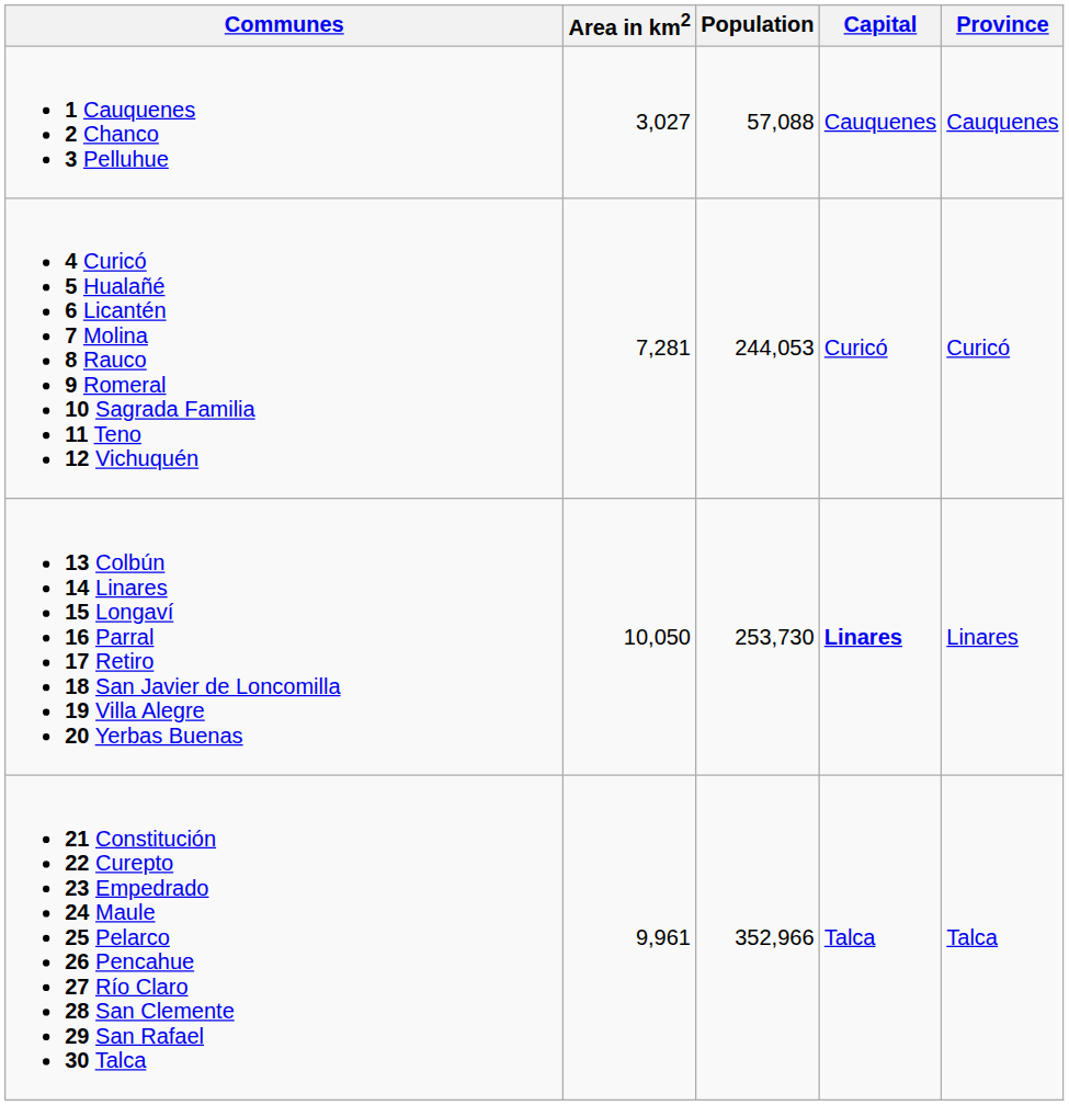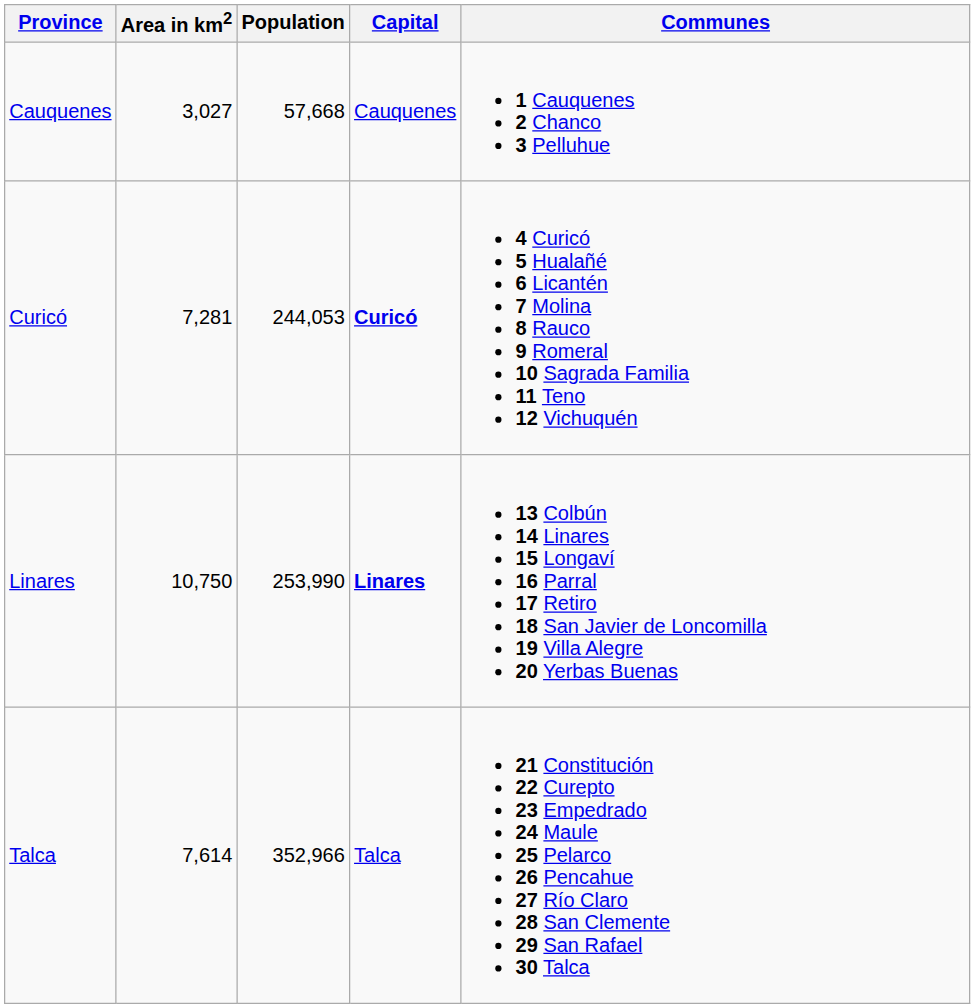columns swapped: Province <-> Communes
row 2 | Population: 57,088 -> 57,668
row 3 | Capital: normal -> bold
row 4 | Area in km2: 10,050 -> 10,750
row 4 | Population: 253,730 -> 253,990
row 5 | Area in km2: 9,961 -> 7,614
